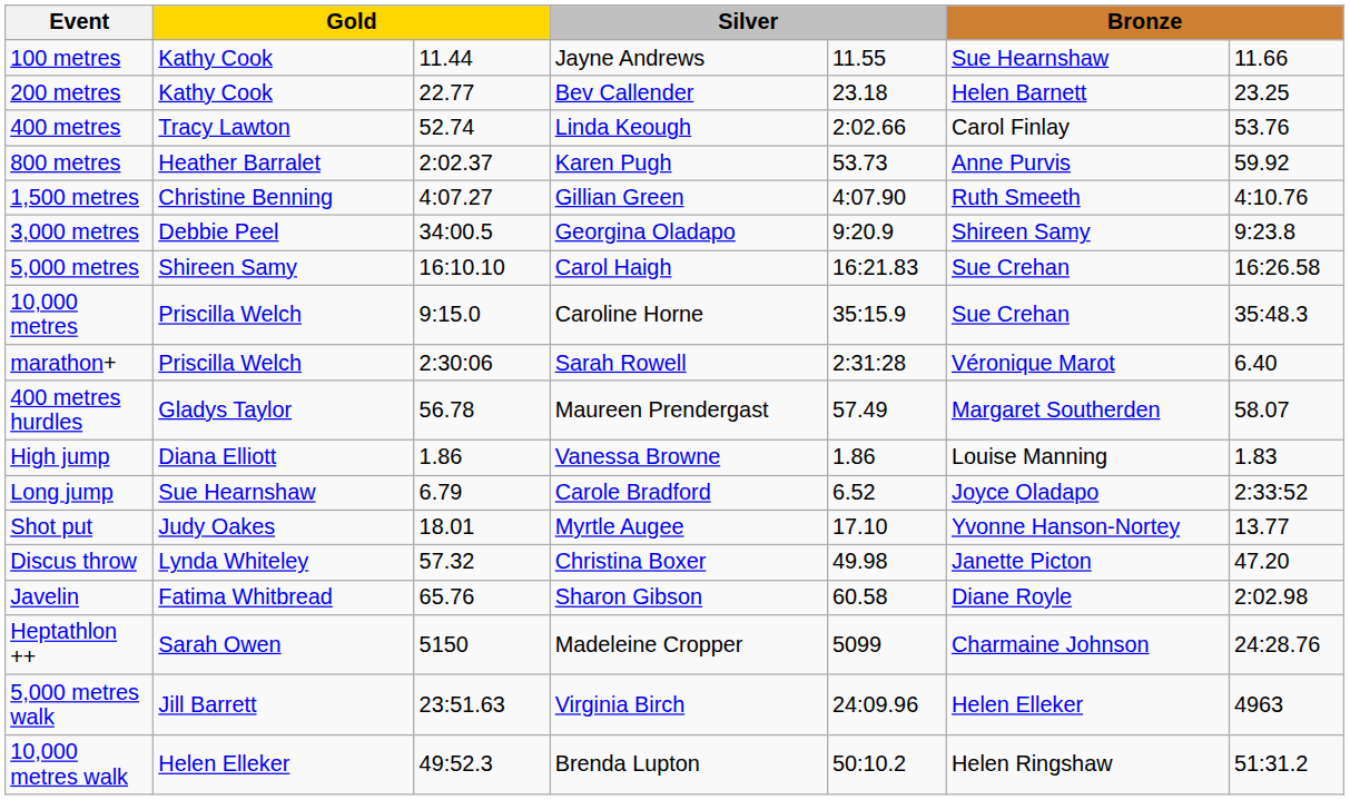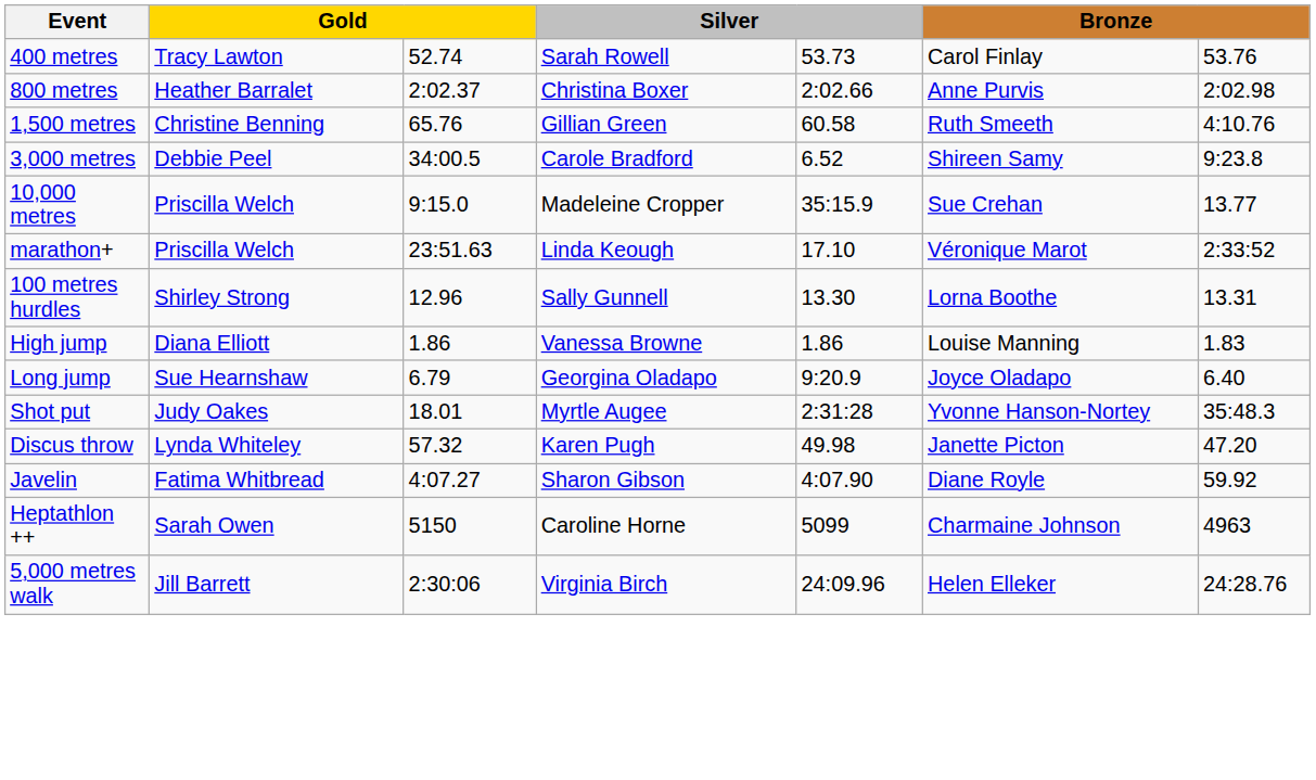- row: 100 metres | Kathy Cook | 11.44 | Jayne Andrews | 11.55 | Sue Hearnshaw | 11.66
- row: 200 metres | Kathy Cook | 22.77 | Bev Callender | 23.18 | Helen Barnett | 23.25
400 metres | column 4: Linda Keough -> Sarah Rowell
400 metres | column 5: 2:02.66 -> 53.73
800 metres | column 4: Karen Pugh -> Christina Boxer
800 metres | column 5: 53.73 -> 2:02.66
800 metres | column 7: 59.92 -> 2:02.98
1,500 metres | column 3: 4:07.27 -> 65.76
1,500 metres | column 5: 4:07.90 -> 60.58
3,000 metres | column 4: Georgina Oladapo -> Carole Bradford
3,000 metres | column 5: 9:20.9 -> 6.52
- row: 5,000 metres | Shireen Samy | 16:10.10 | Carol Haigh | 16:21.83 | Sue Crehan | 16:26.58
10,000 metres | column 4: Caroline Horne -> Madeleine Cropper
10,000 metres | column 7: 35:48.3 -> 13.77
marathon+ | column 3: 2:30:06 -> 23:51.63
marathon+ | column 4: Sarah Rowell -> Linda Keough
marathon+ | column 5: 2:31:28 -> 17.10
marathon+ | column 7: 6.40 -> 2:33:52
+ row: 100 metres hurdles | Shirley Strong | 12.96 | Sally Gunnell | 13.30 | Lorna Boothe | 13.31
- row: 400 metres hurdles | Gladys Taylor | 56.78 | Maureen Prendergast | 57.49 | Margaret Southerden | 58.07
Long jump | column 4: Carole Bradford -> Georgina Oladapo
Long jump | column 5: 6.52 -> 9:20.9
Long jump | column 7: 2:33:52 -> 6.40
Shot put | column 5: 17.10 -> 2:31:28
Shot put | column 7: 13.77 -> 35:48.3
Discus throw | column 4: Christina Boxer -> Karen Pugh
Javelin | column 3: 65.76 -> 4:07.27
Javelin | column 5: 60.58 -> 4:07.90
Javelin | column 7: 2:02.98 -> 59.92
Heptathlon ++ | column 4: Madeleine Cropper -> Caroline Horne
Heptathlon ++ | column 7: 24:28.76 -> 4963
5,000 metres walk | column 3: 23:51.63 -> 2:30:06
5,000 metres walk | column 7: 4963 -> 24:28.76
- row: 10,000 metres walk | Helen Elleker | 49:52.3 | Brenda Lupton | 50:10.2 | Helen Ringshaw | 51:31.2
